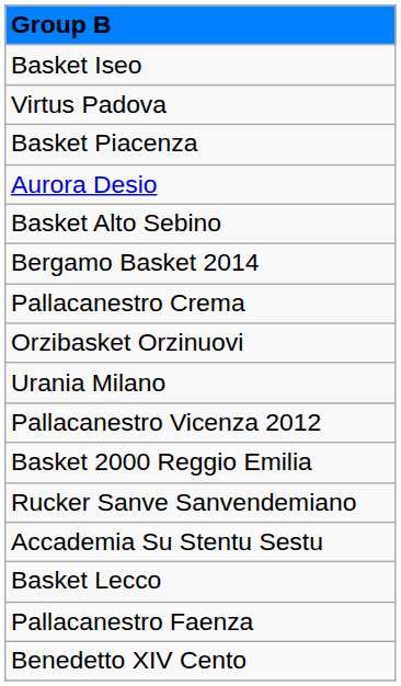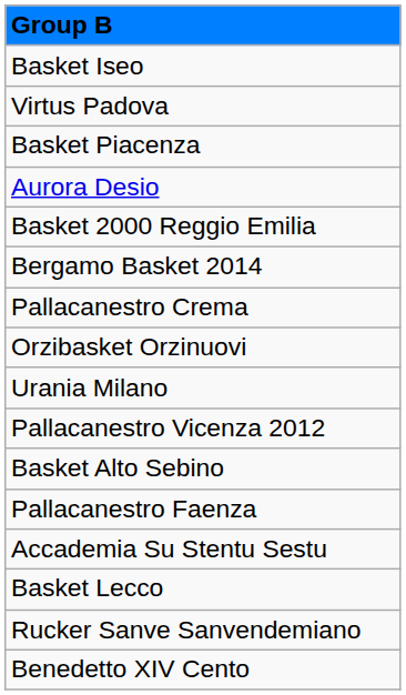row 6 | column 1: Basket Alto Sebino -> Basket 2000 Reggio Emilia
row 12 | column 1: Basket 2000 Reggio Emilia -> Basket Alto Sebino
row 13 | column 1: Rucker Sanve Sanvendemiano -> Pallacanestro Faenza
row 16 | column 1: Pallacanestro Faenza -> Rucker Sanve Sanvendemiano
